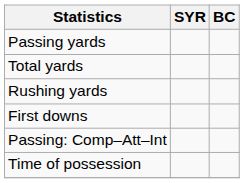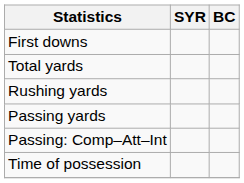rows swapped: First downs <-> Passing yards
